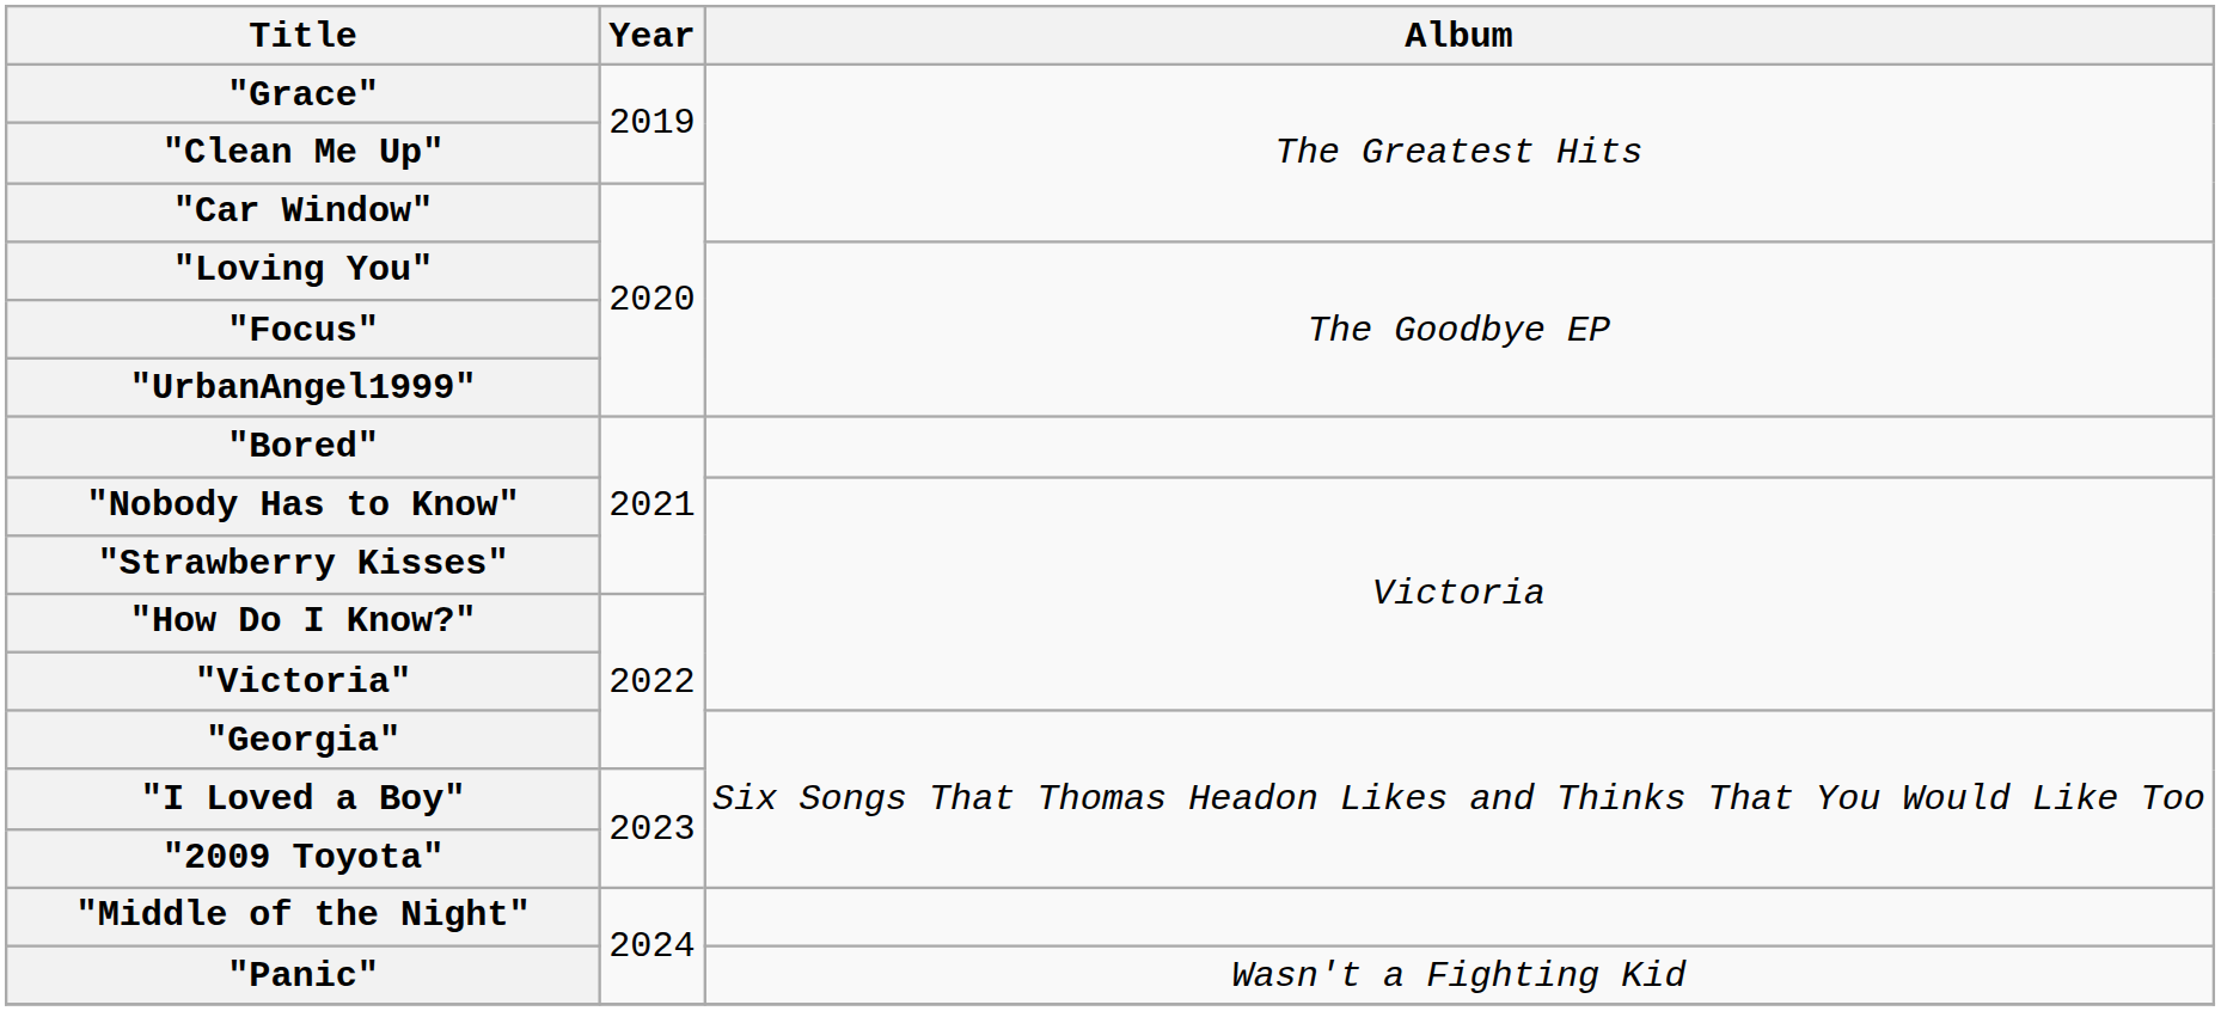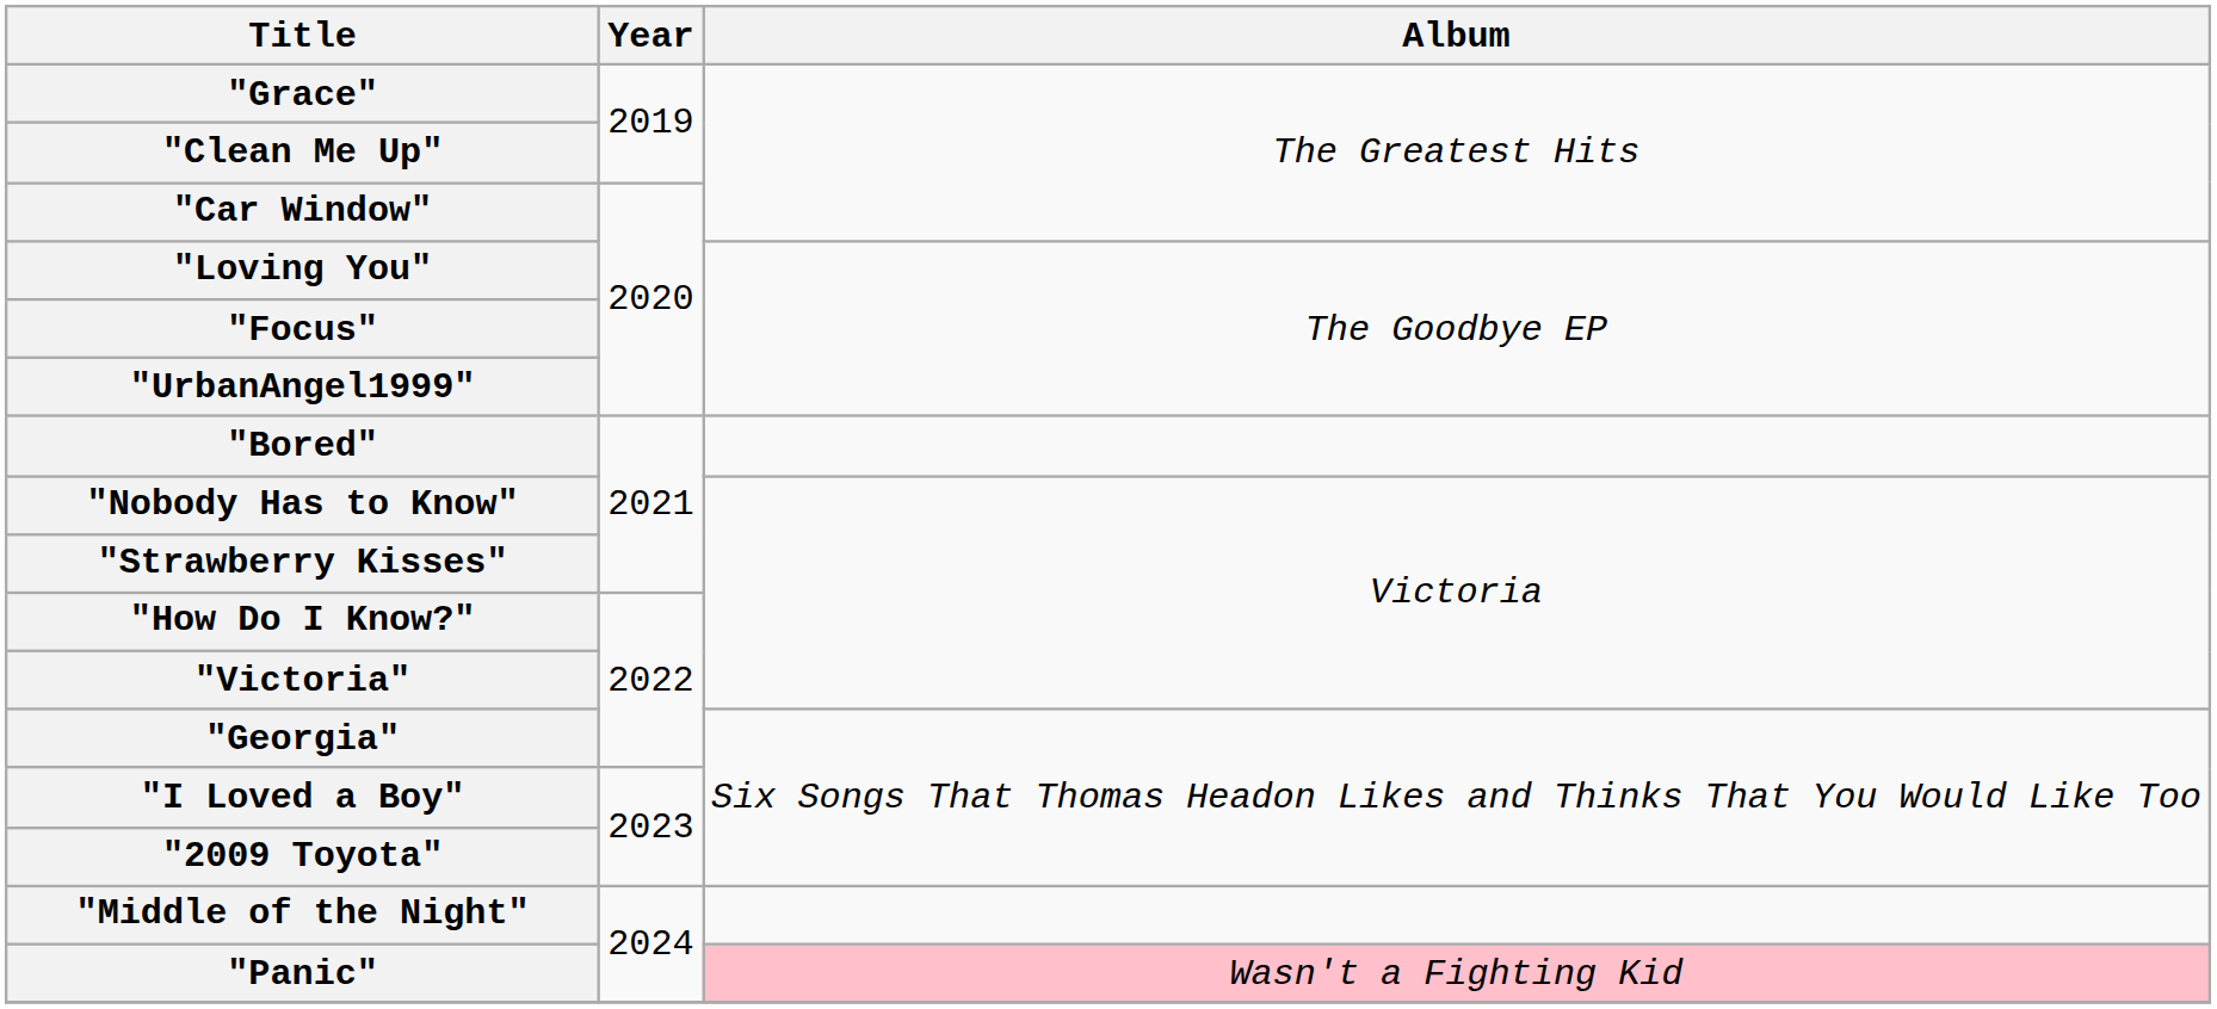"Panic" | Album: no background -> pink background
